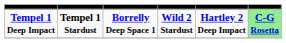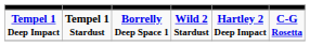Tempel 1 Deep Impact | column 6: lightgreen background -> no background
